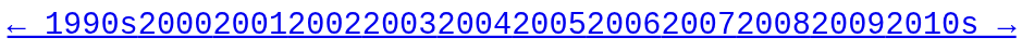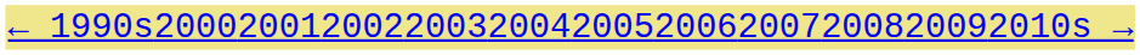row 1 | column 1: no background -> khaki background
